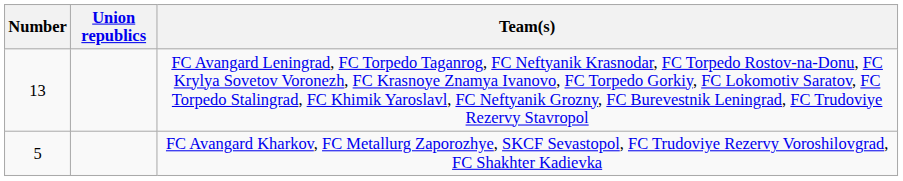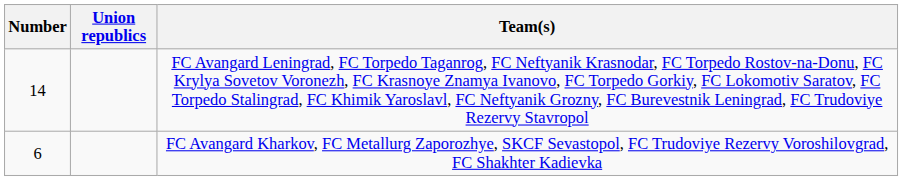row 2 | Number: 13 -> 14
row 3 | Number: 5 -> 6
